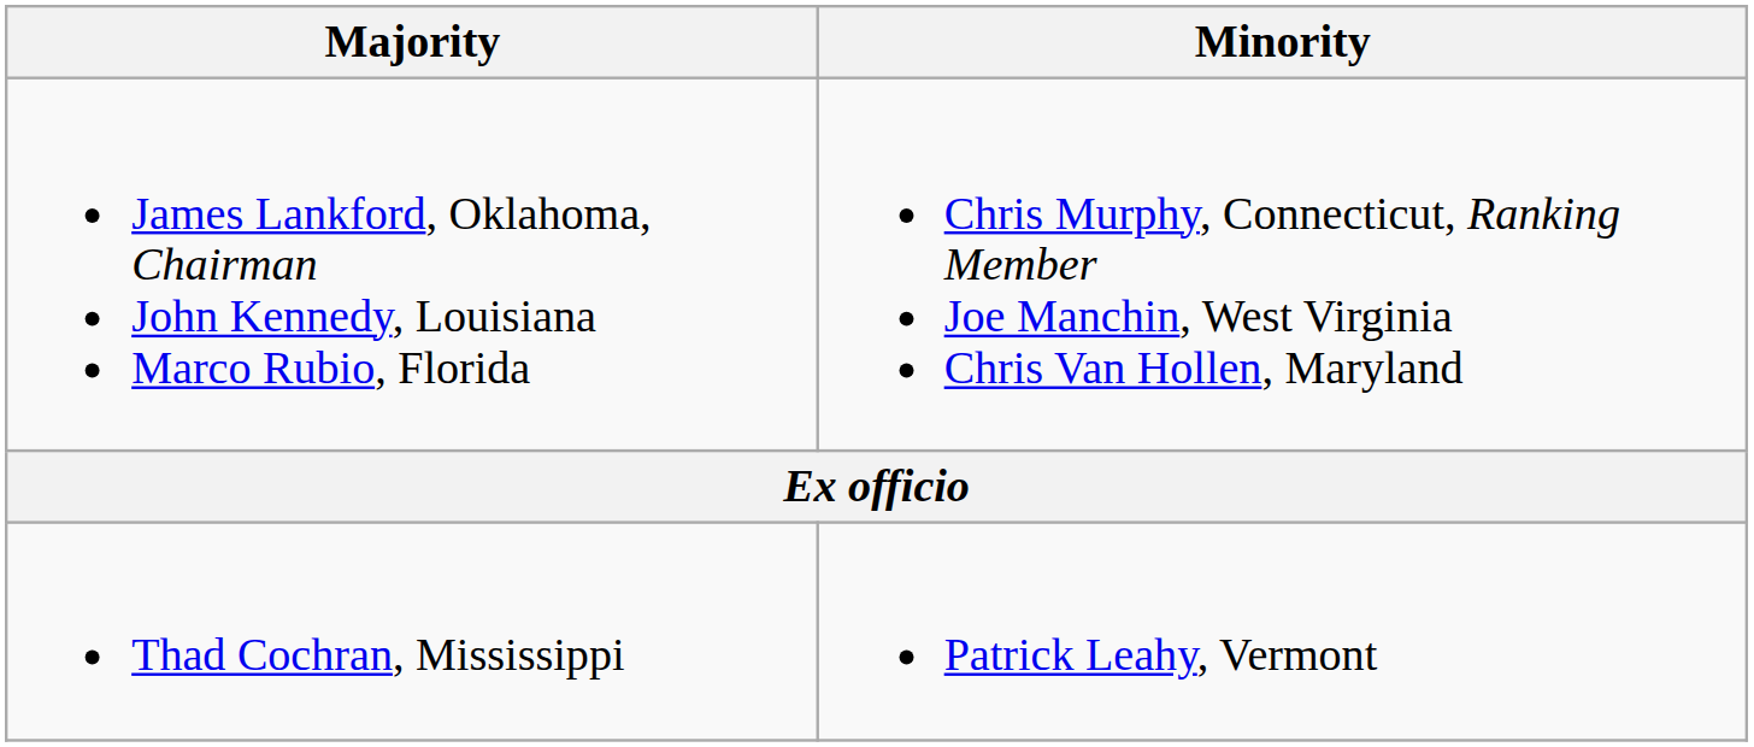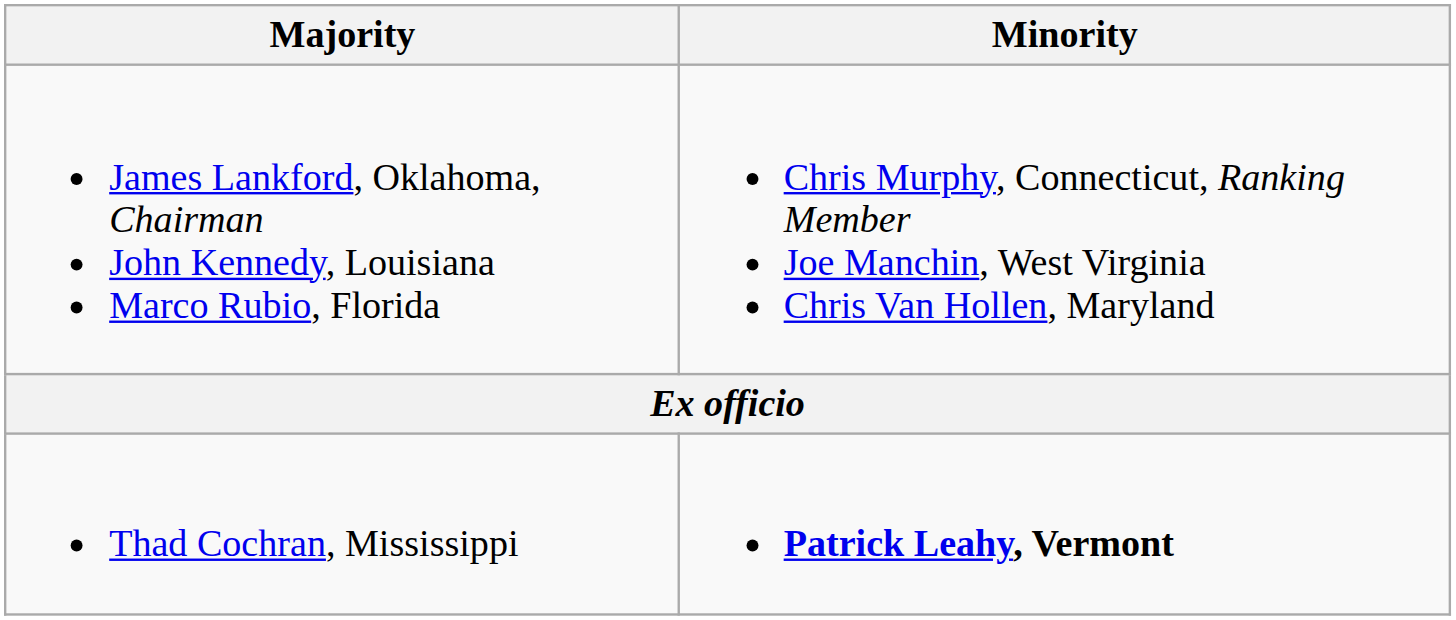Thad Cochran, Mississippi | Minority: normal -> bold
